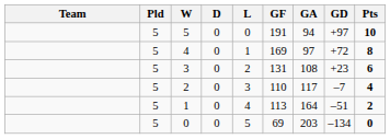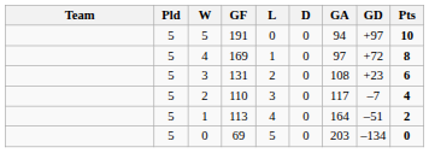columns swapped: D <-> GF
